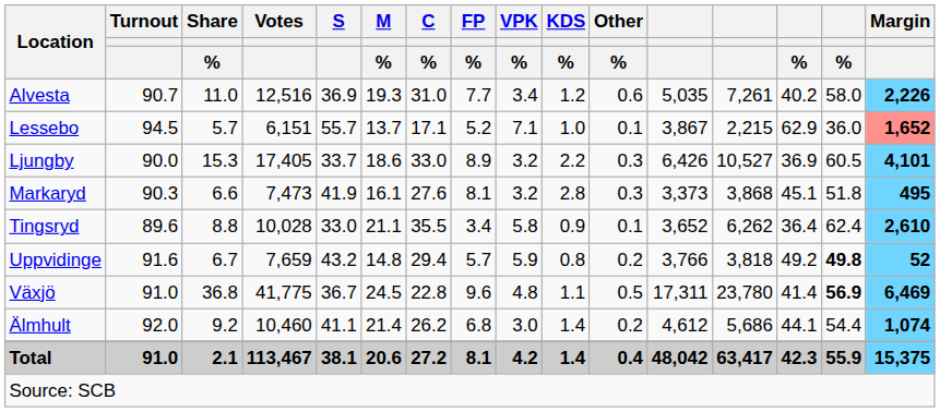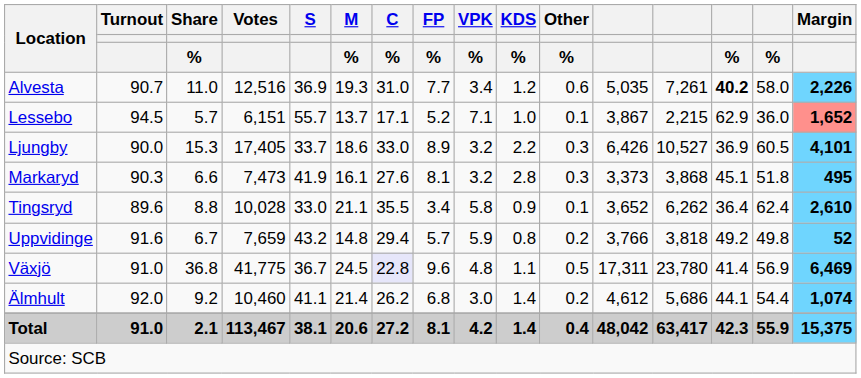Alvesta | column 14: normal -> bold
Uppvidinge | column 15: bold -> normal
Växjö | C / %: no background -> lavender background
Växjö | column 15: bold -> normal
